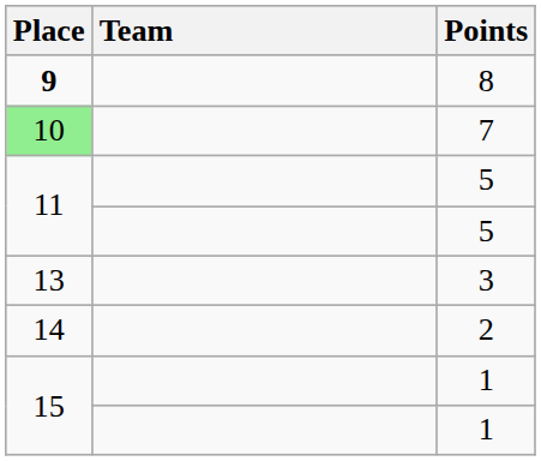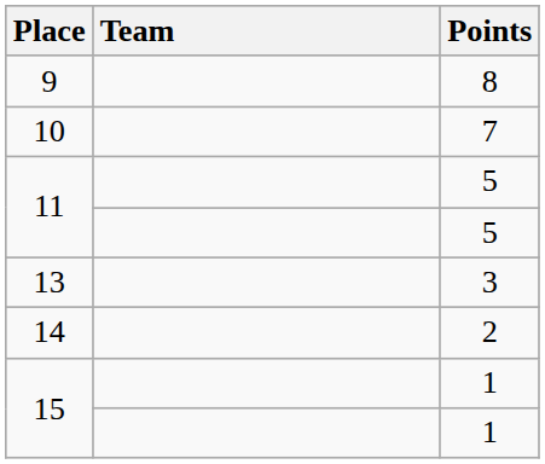9 | Place: bold -> normal
10 | Place: lightgreen background -> no background
